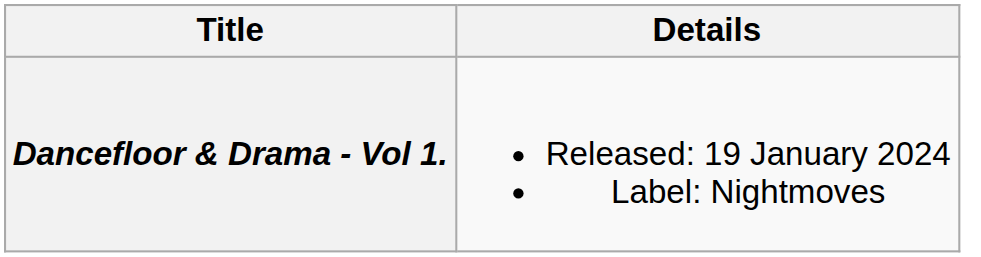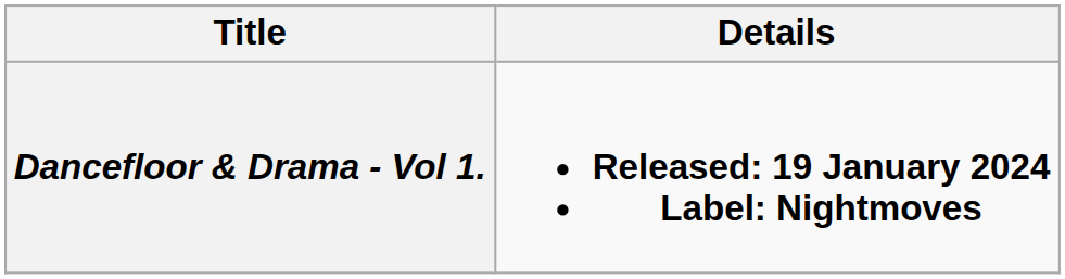Dancefloor & Drama - Vol 1. | Details: normal -> bold
